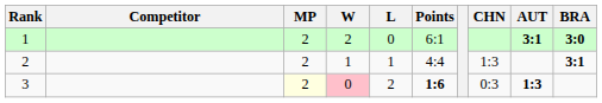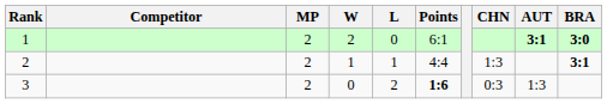3 | MP: lightyellow background -> no background
3 | W: pink background -> no background
3 | AUT: bold -> normal
